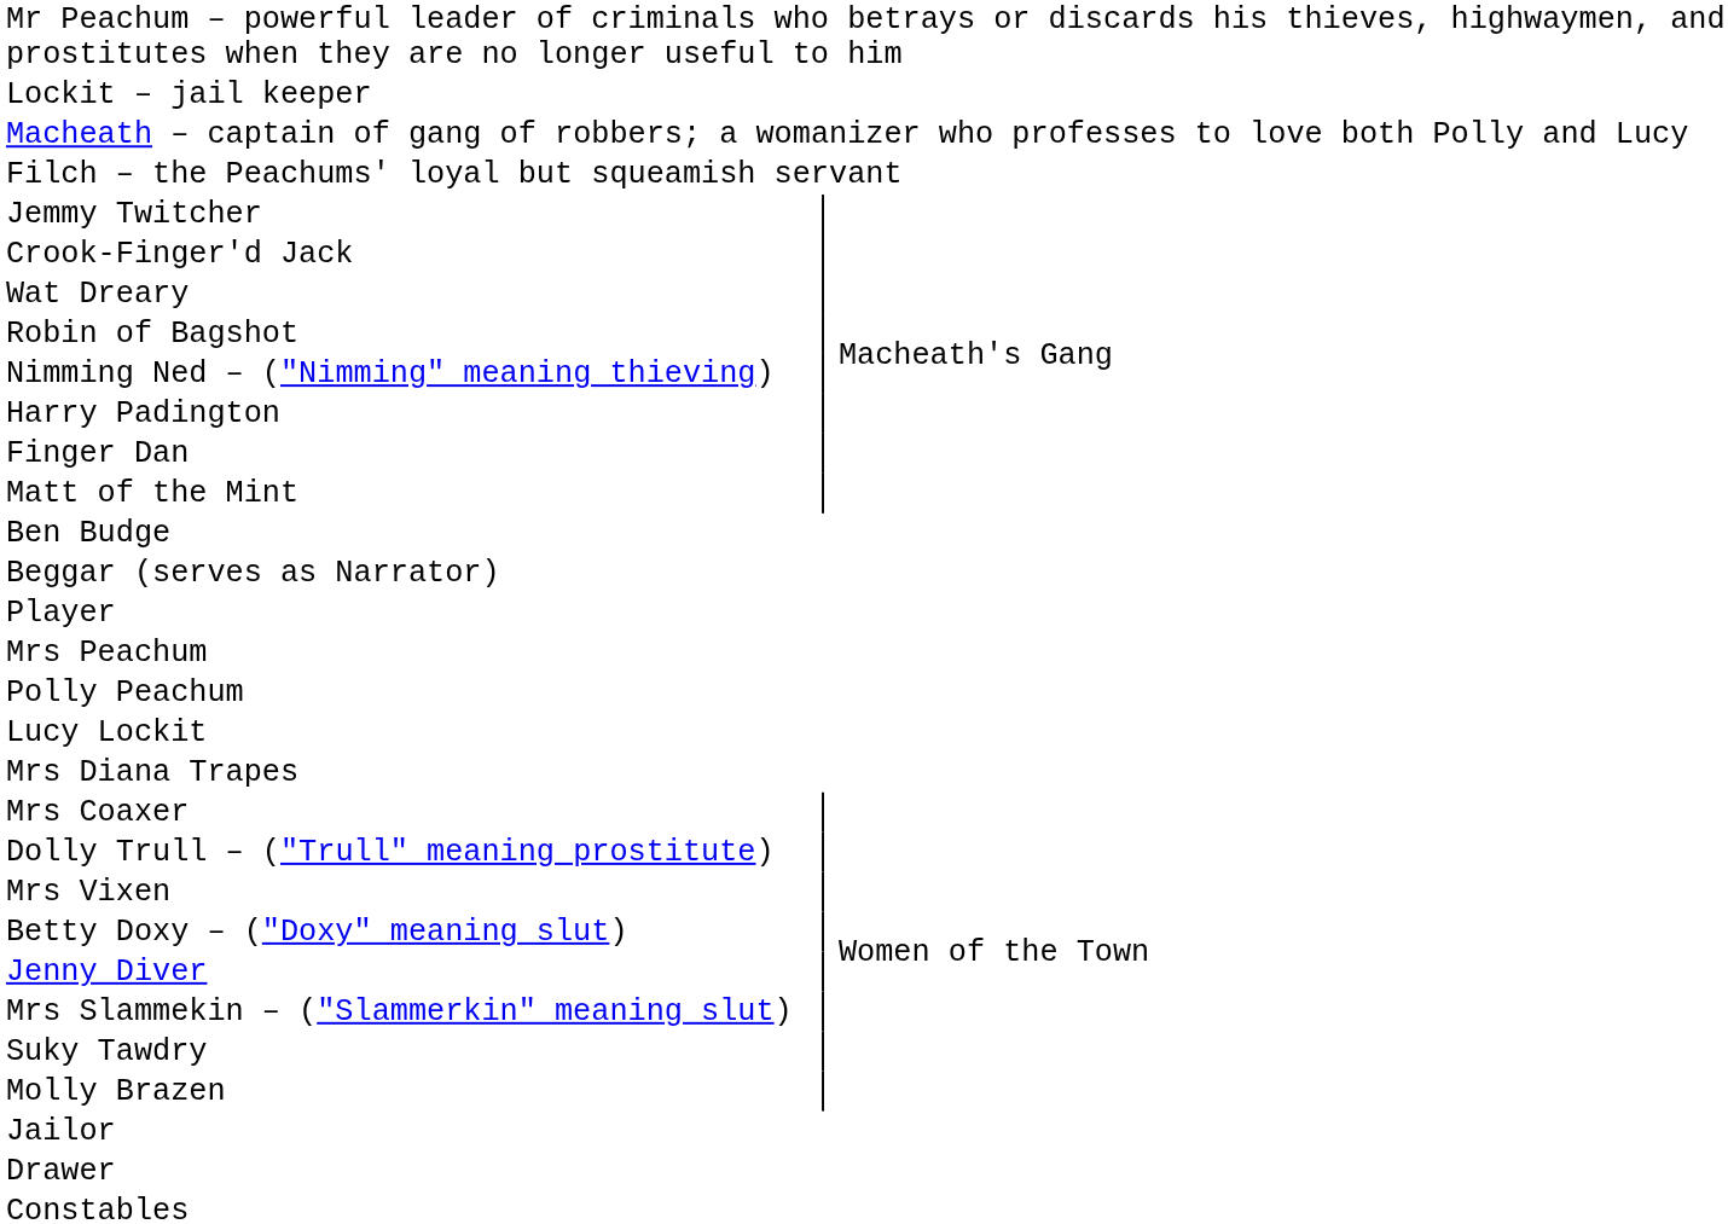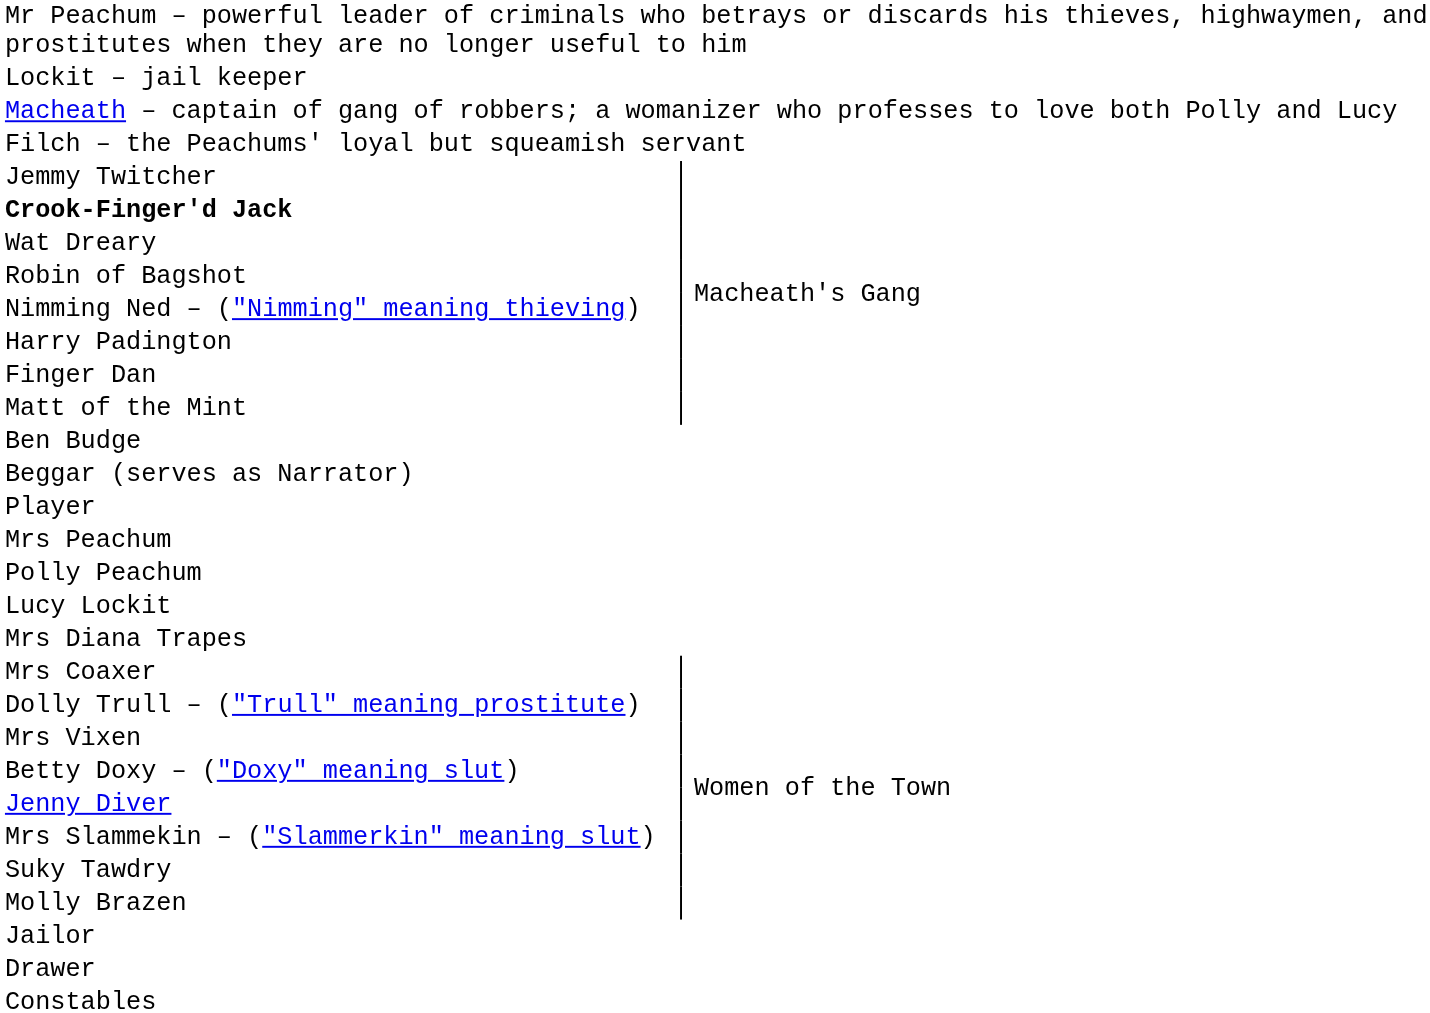Crook-Finger'd Jack | column 1: normal -> bold
